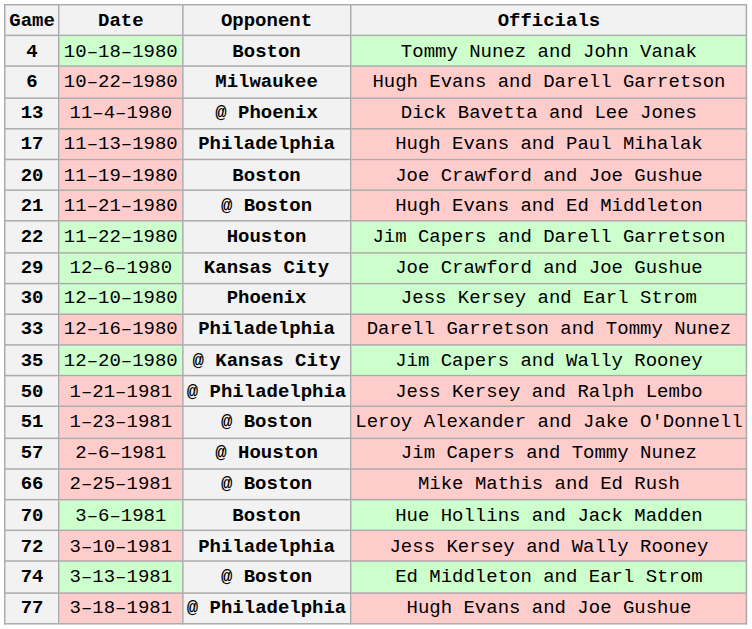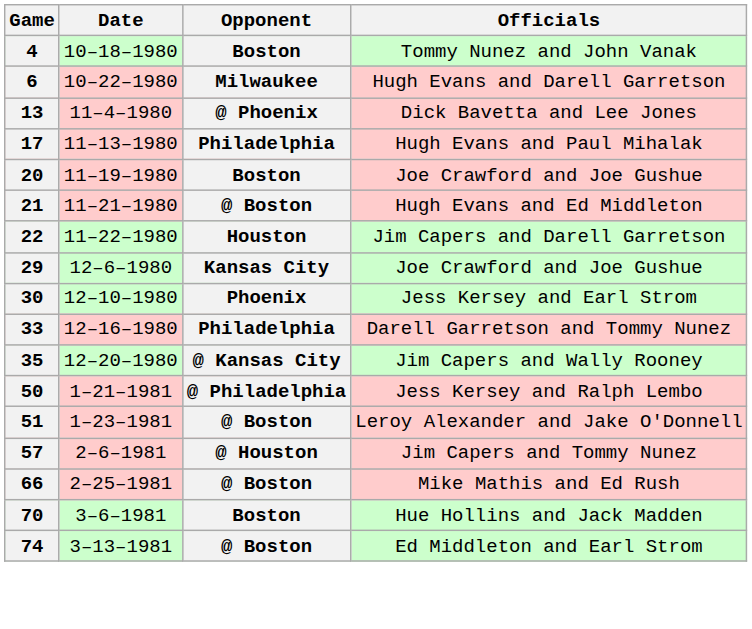- row: 72 | 3–10–1981 | Philadelphia | Jess Kersey and Wally Rooney
- row: 77 | 3–18–1981 | @ Philadelphia | Hugh Evans and Joe Gushue
